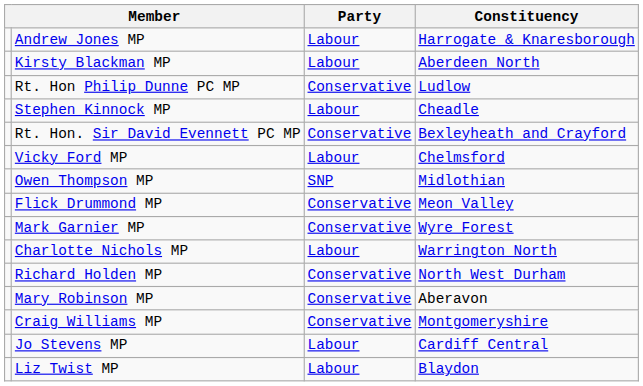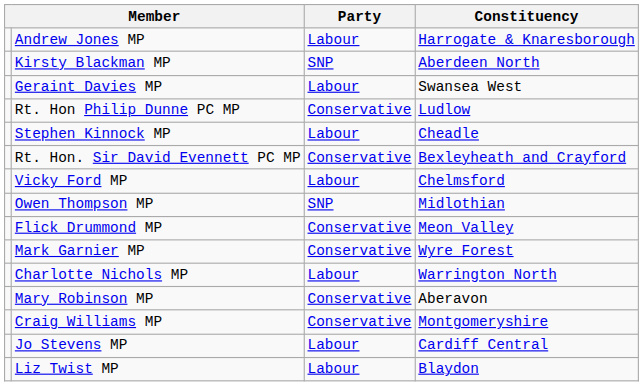Kirsty Blackman MP | Party: Labour -> SNP
+ row: Geraint Davies MP | Labour | Swansea West
- row: Richard Holden MP | Conservative | North West Durham
